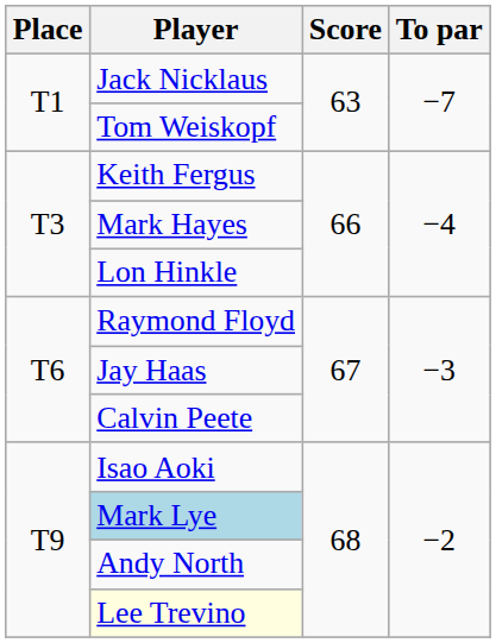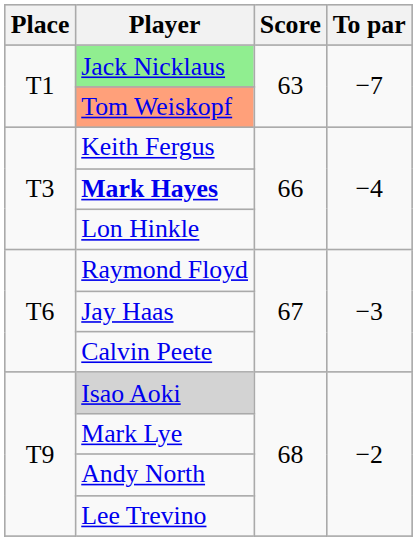Jack Nicklaus | Player: no background -> lightgreen background
Tom Weiskopf | Player: no background -> lightsalmon background
Mark Hayes | Player: normal -> bold
Isao Aoki | Player: no background -> lightgrey background
Mark Lye | Player: lightblue background -> no background
Lee Trevino | Player: lightyellow background -> no background
